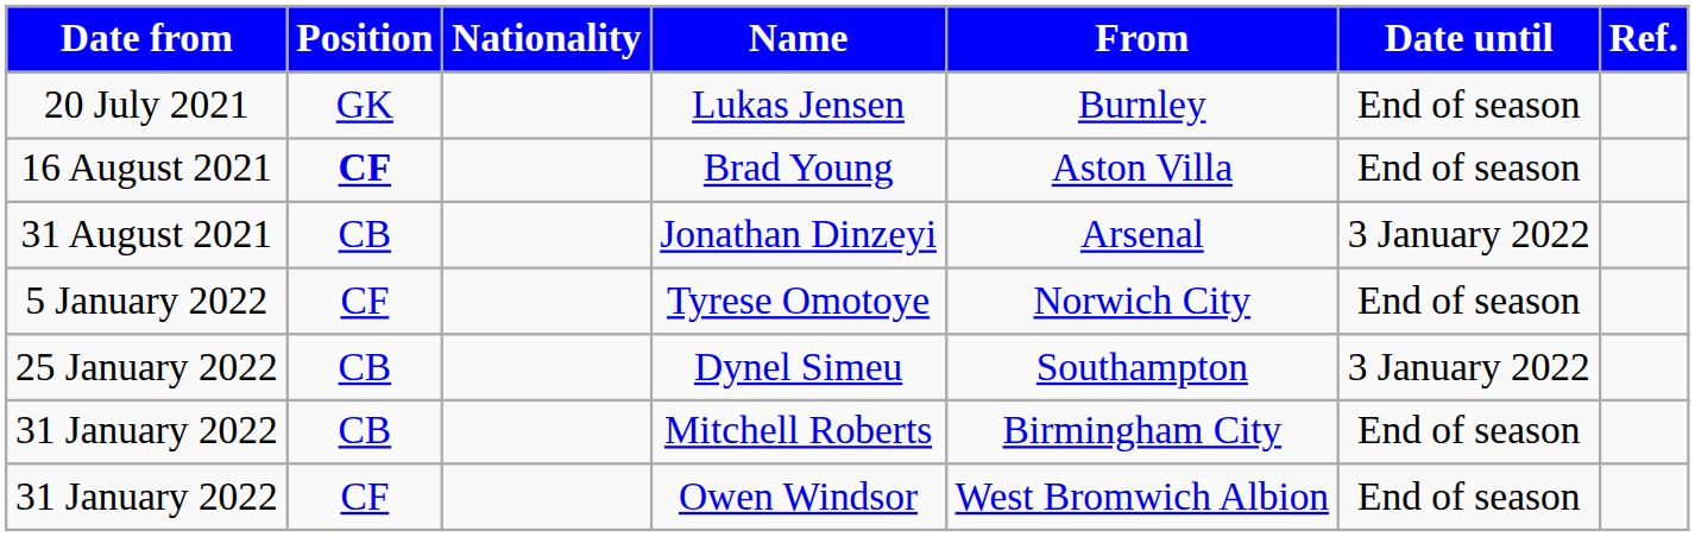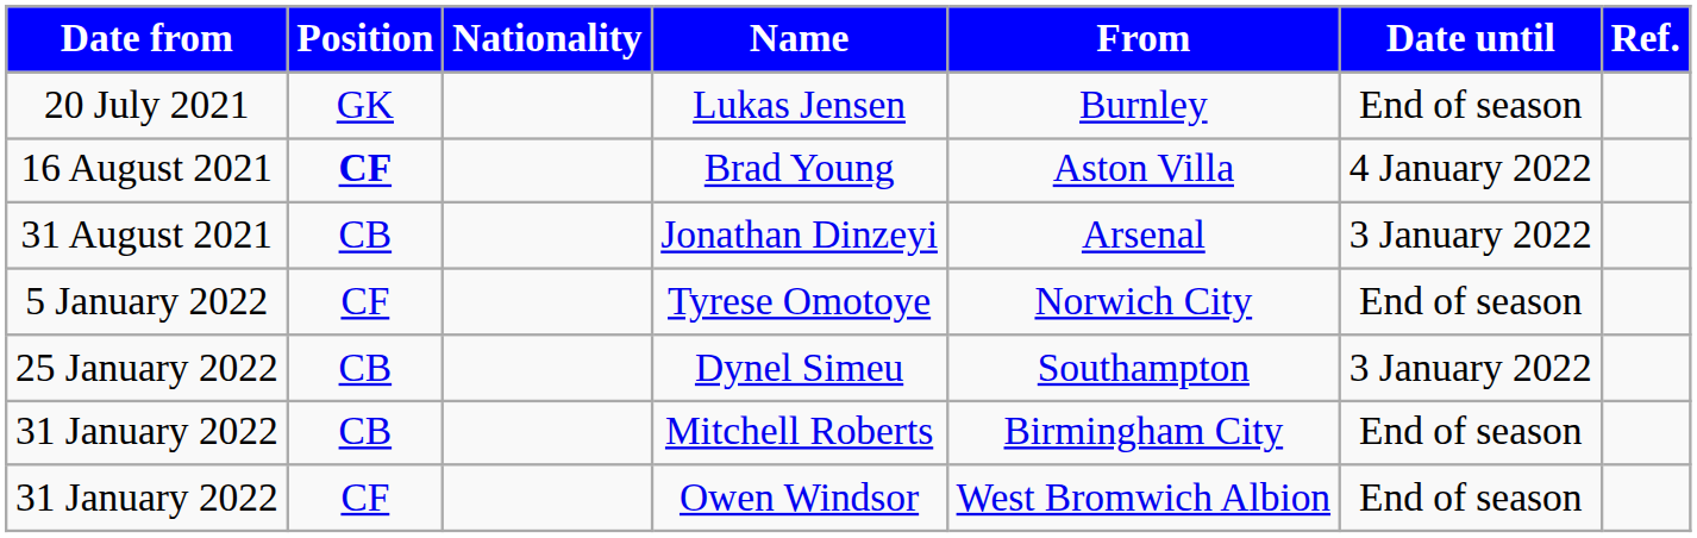Brad Young | Date until: End of season -> 4 January 2022
